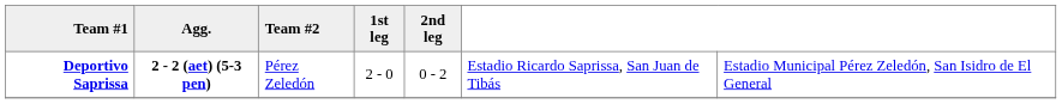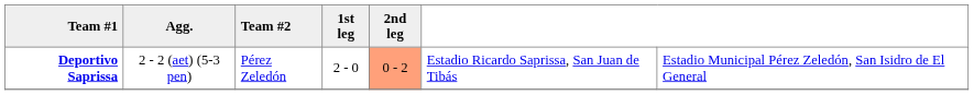Deportivo Saprissa | Agg.: bold -> normal
Deportivo Saprissa | 2nd leg: no background -> lightsalmon background
